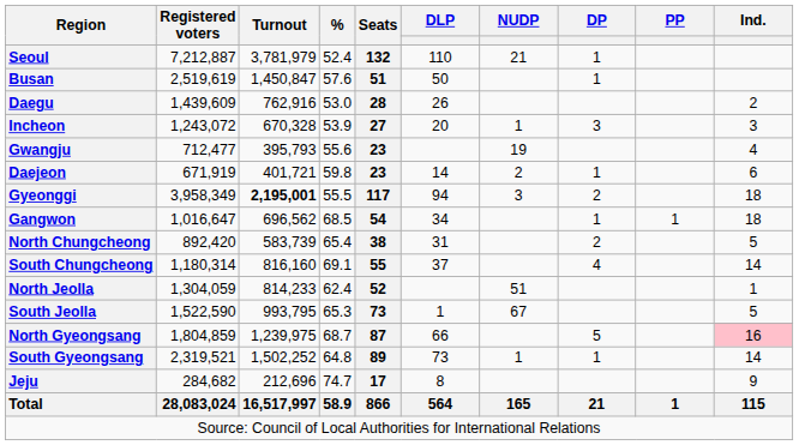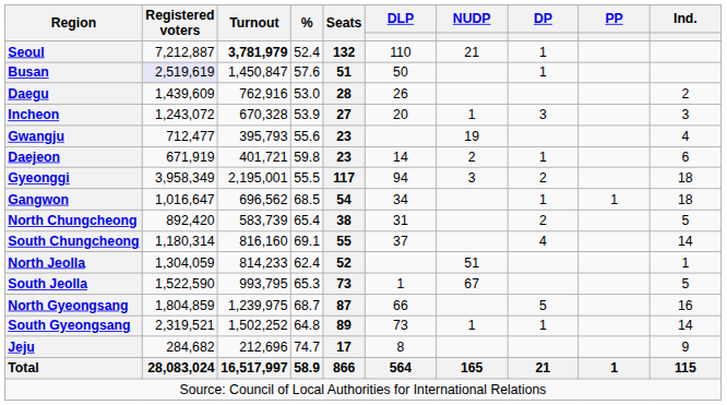Seoul | Turnout: normal -> bold
Busan | Registered voters: no background -> lavender background
Gyeonggi | Turnout: bold -> normal
North Gyeongsang | Ind.: pink background -> no background
